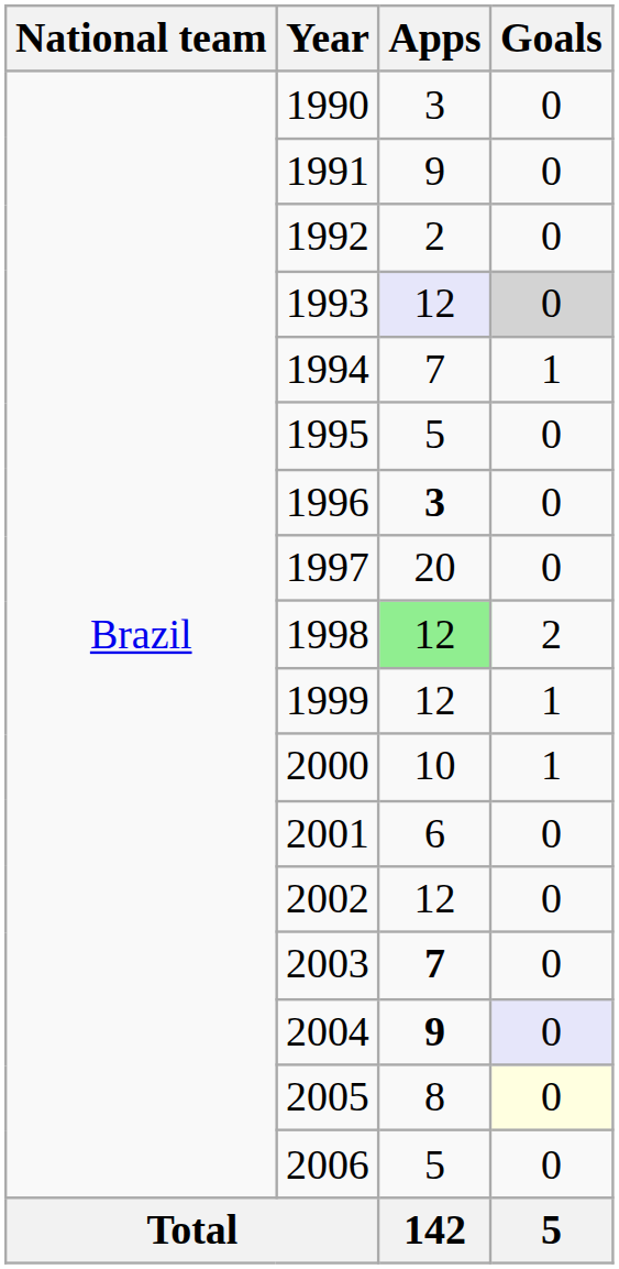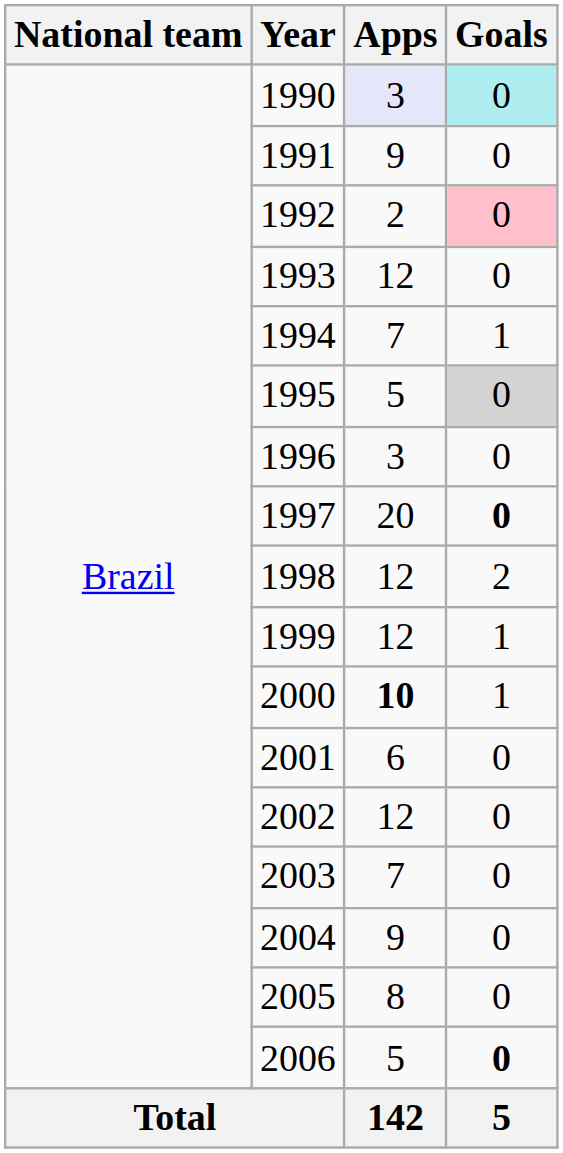1990 | Apps: no background -> lavender background
1990 | Goals: no background -> paleturquoise background
1992 | Goals: no background -> pink background
1993 | Apps: lavender background -> no background
1993 | Goals: lightgrey background -> no background
1995 | Goals: no background -> lightgrey background
1996 | Apps: bold -> normal
1997 | Goals: normal -> bold
1998 | Apps: lightgreen background -> no background
2000 | Apps: normal -> bold
2003 | Apps: bold -> normal
2004 | Apps: bold -> normal
2004 | Goals: lavender background -> no background
2005 | Goals: lightyellow background -> no background
2006 | Goals: normal -> bold
